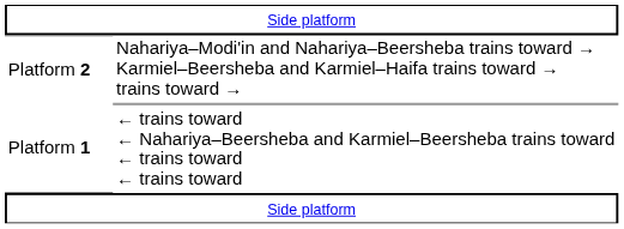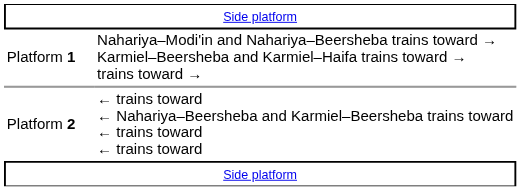row 2 | column 1: Platform 2 -> Platform 1
row 3 | column 1: Platform 1 -> Platform 2
